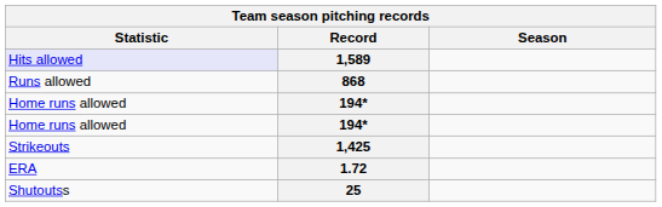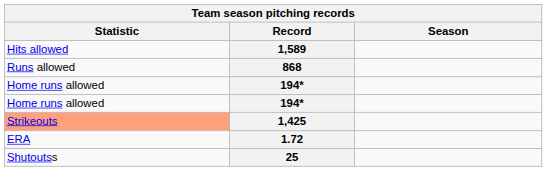Hits allowed | Statistic: lavender background -> no background
Strikeouts | Statistic: no background -> lightsalmon background
